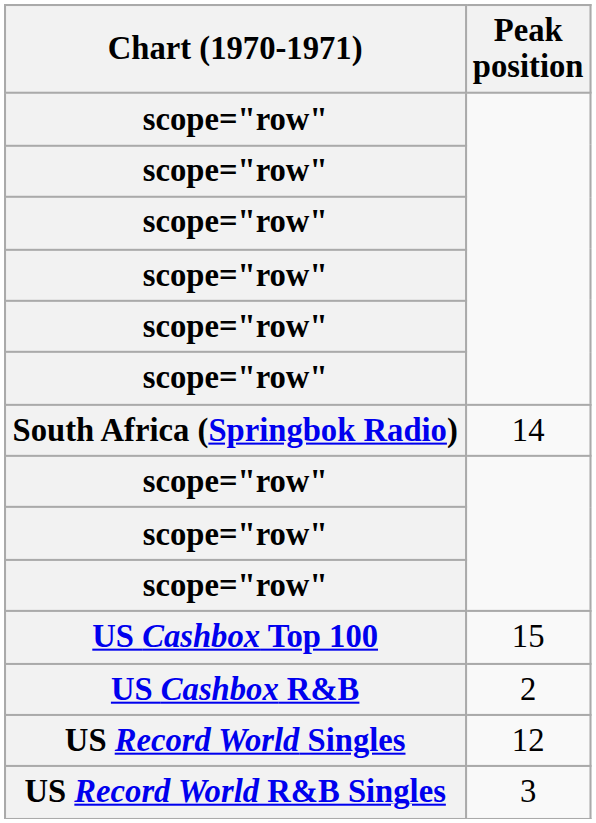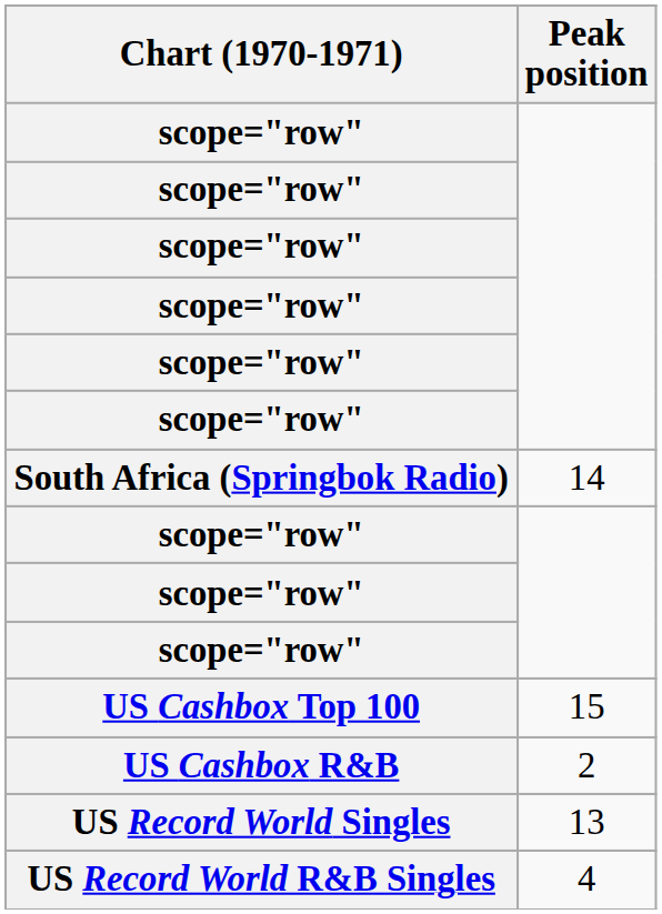US Record World Singles | Peak position: 12 -> 13
US Record World R&B Singles | Peak position: 3 -> 4
